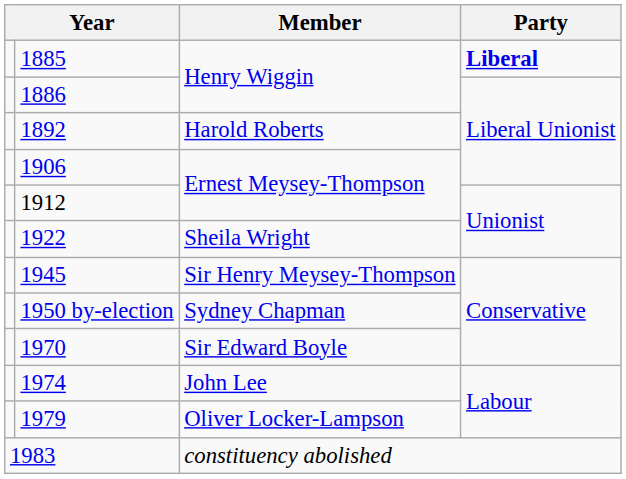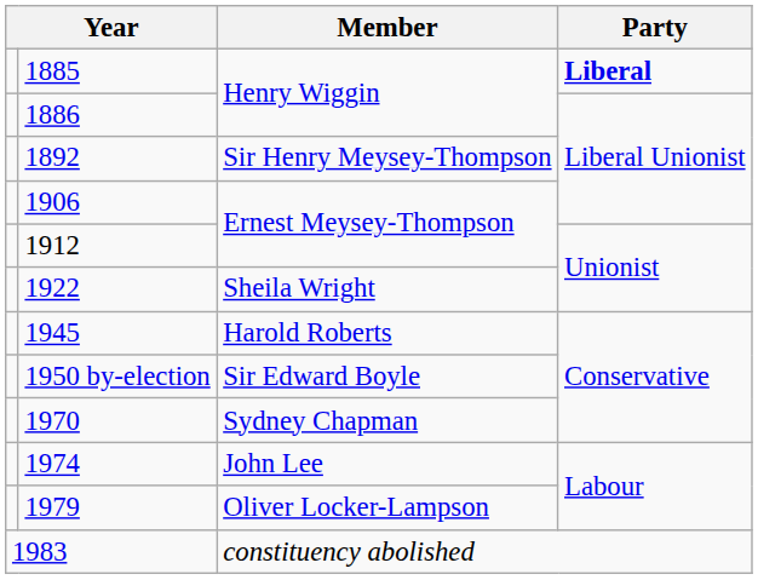1892 | Member: Harold Roberts -> Sir Henry Meysey-Thompson
1945 | Member: Sir Henry Meysey-Thompson -> Harold Roberts
1950 by-election | Member: Sydney Chapman -> Sir Edward Boyle
1970 | Member: Sir Edward Boyle -> Sydney Chapman
